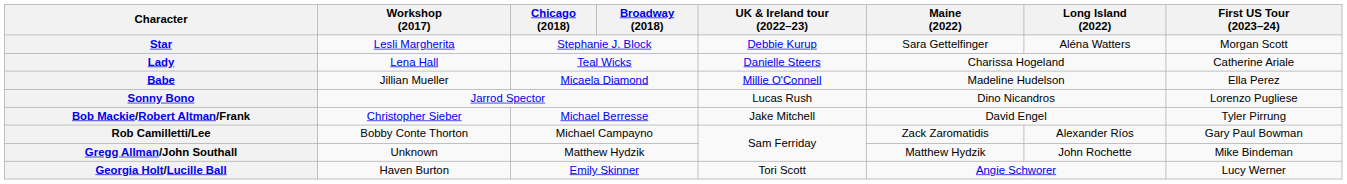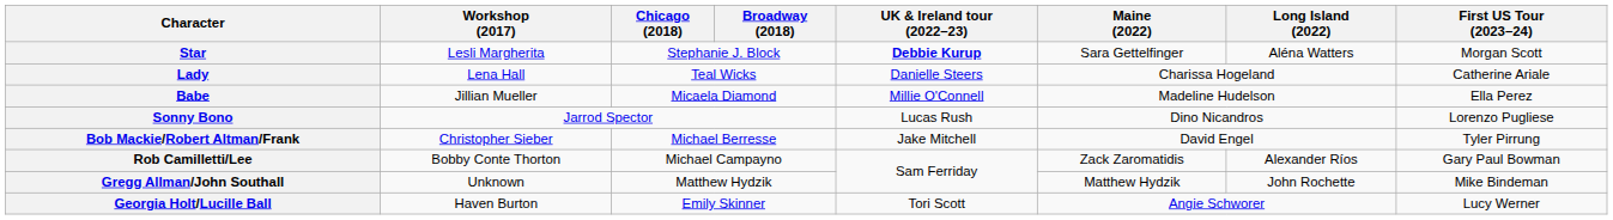Star | UK & Ireland tour (2022–23): normal -> bold
